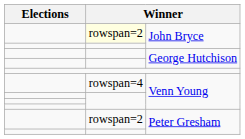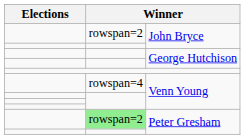rowspan=2 / John Bryce | column 2: lightyellow background -> no background
rowspan=2 / Peter Gresham | column 2: no background -> lightgreen background
